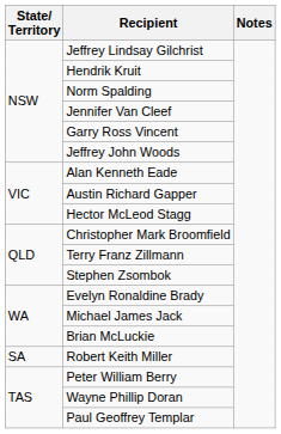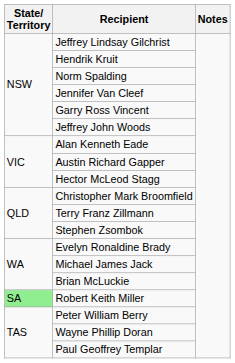Robert Keith Miller | State/ Territory: no background -> lightgreen background
